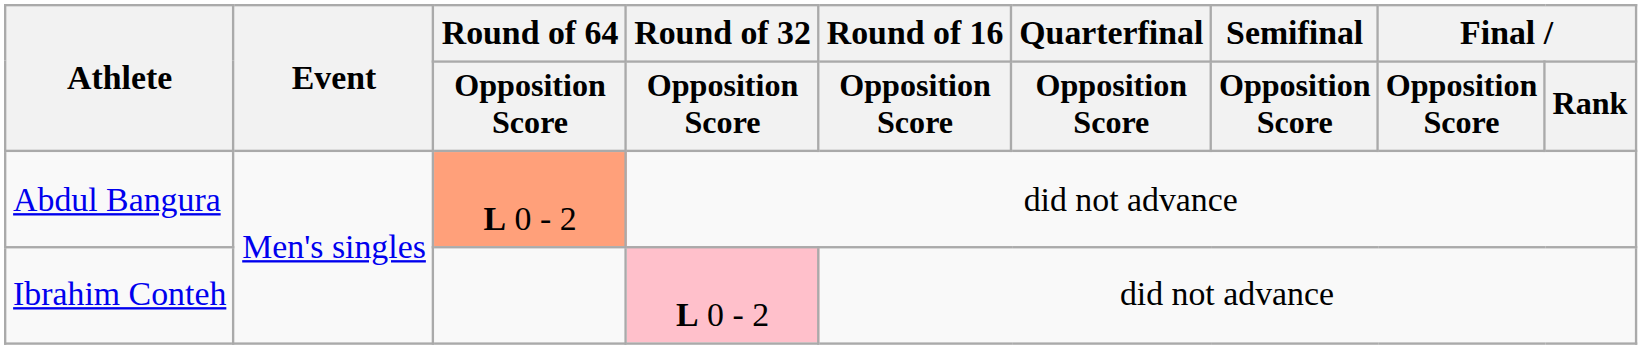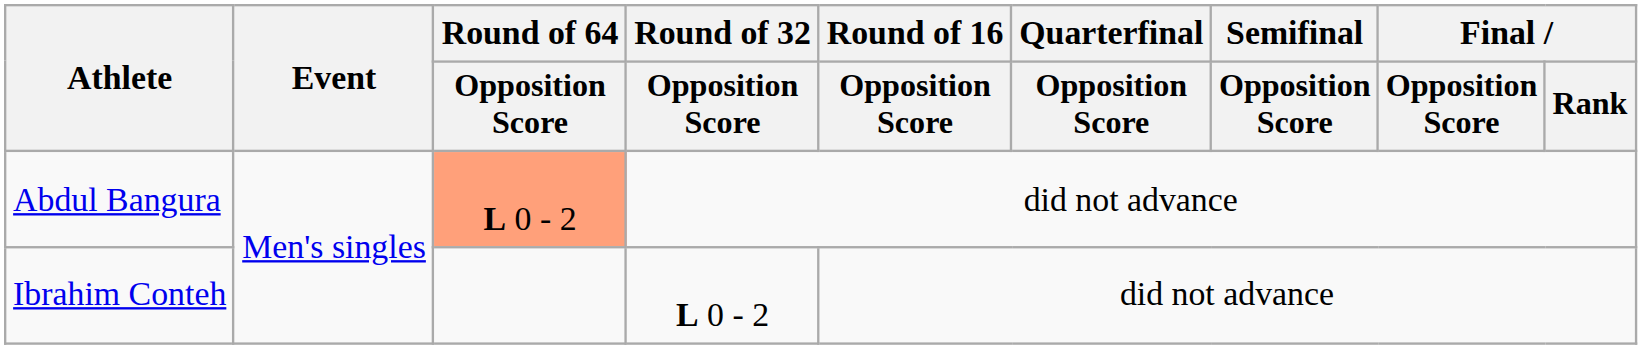Ibrahim Conteh | Round of 32 / Opposition Score: pink background -> no background
